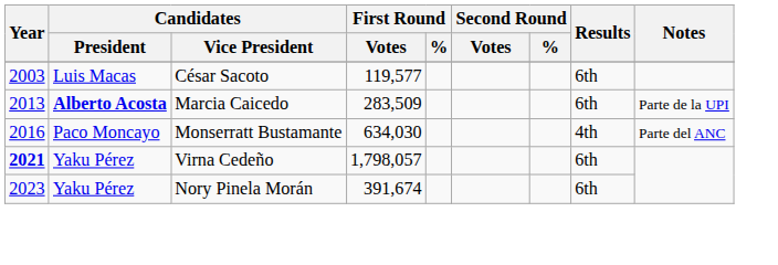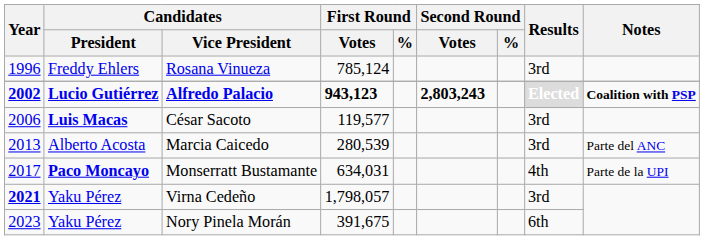+ row: 1996 | Freddy Ehlers | Rosana Vinueza | 785,124 | 3rd
+ row: 2002 | Lucio Gutiérrez | Alfredo Palacio | 943,123 | 2,803,243 | Elected | Coalition with PSP
César Sacoto | Year: 2003 -> 2006
César Sacoto | Candidates / President: normal -> bold
César Sacoto | Results: 6th -> 3rd
Marcia Caicedo | Candidates / President: bold -> normal
Marcia Caicedo | First Round / Votes: 283,509 -> 280,539
Marcia Caicedo | Results: 6th -> 3rd
Marcia Caicedo | Notes: Parte de la UPI -> Parte del ANC
Monserratt Bustamante | Year: 2016 -> 2017
Monserratt Bustamante | Candidates / President: normal -> bold
Monserratt Bustamante | First Round / Votes: 634,030 -> 634,031
Monserratt Bustamante | Notes: Parte del ANC -> Parte de la UPI
Virna Cedeño | Results: 6th -> 3rd
Nory Pinela Morán | First Round / Votes: 391,674 -> 391,675
